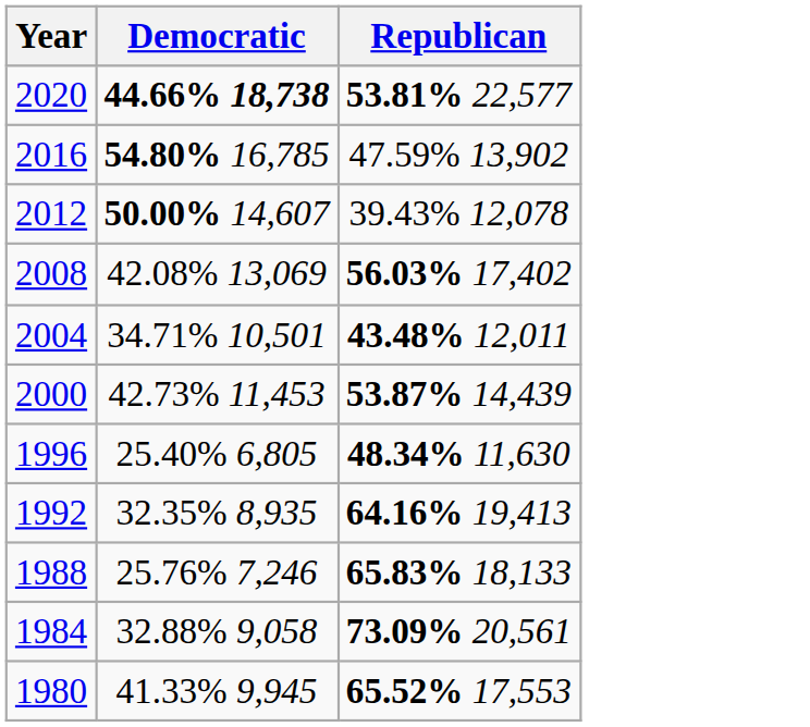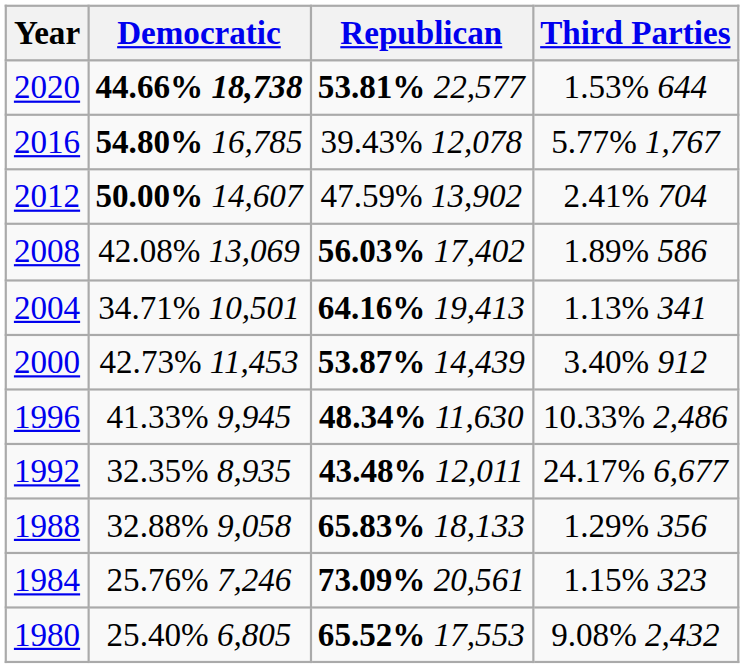+ column: Third Parties | 1.53% 644 | 5.77% 1,767 | 2.41% 704 | 1.89% 586 | 1.13% 341 | 3.40% 912 | 10.33% 2,486 | 24.17% 6,677 | 1.29% 356 | 1.15% 323 | 9.08% 2,432
2016 | Republican: 47.59% 13,902 -> 39.43% 12,078
2012 | Republican: 39.43% 12,078 -> 47.59% 13,902
2004 | Republican: 43.48% 12,011 -> 64.16% 19,413
1996 | Democratic: 25.40% 6,805 -> 41.33% 9,945
1992 | Republican: 64.16% 19,413 -> 43.48% 12,011
1988 | Democratic: 25.76% 7,246 -> 32.88% 9,058
1984 | Democratic: 32.88% 9,058 -> 25.76% 7,246
1980 | Democratic: 41.33% 9,945 -> 25.40% 6,805
